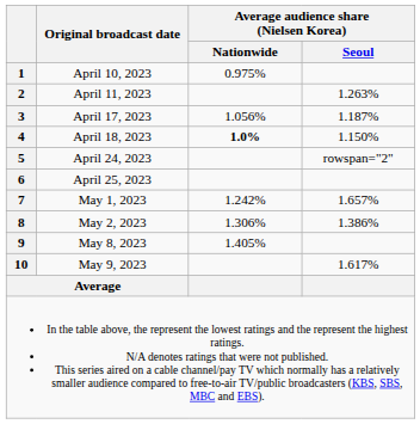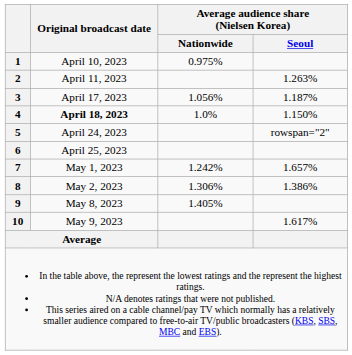4 | Original broadcast date: normal -> bold
4 | Average audience share (Nielsen Korea) / Nationwide: bold -> normal
